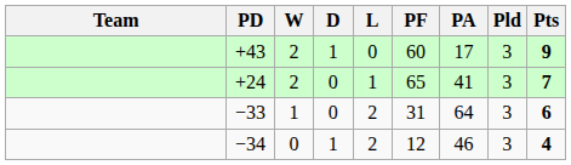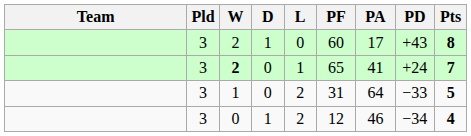columns swapped: Pld <-> PD
row 2 | Pts: 9 -> 8
row 3 | W: normal -> bold
row 4 | Pts: 6 -> 5
